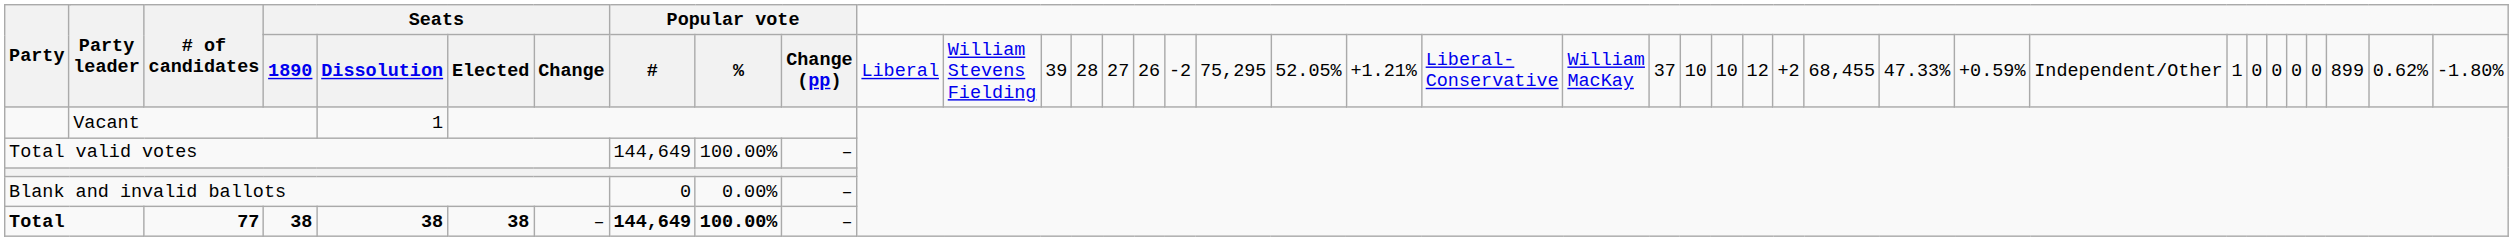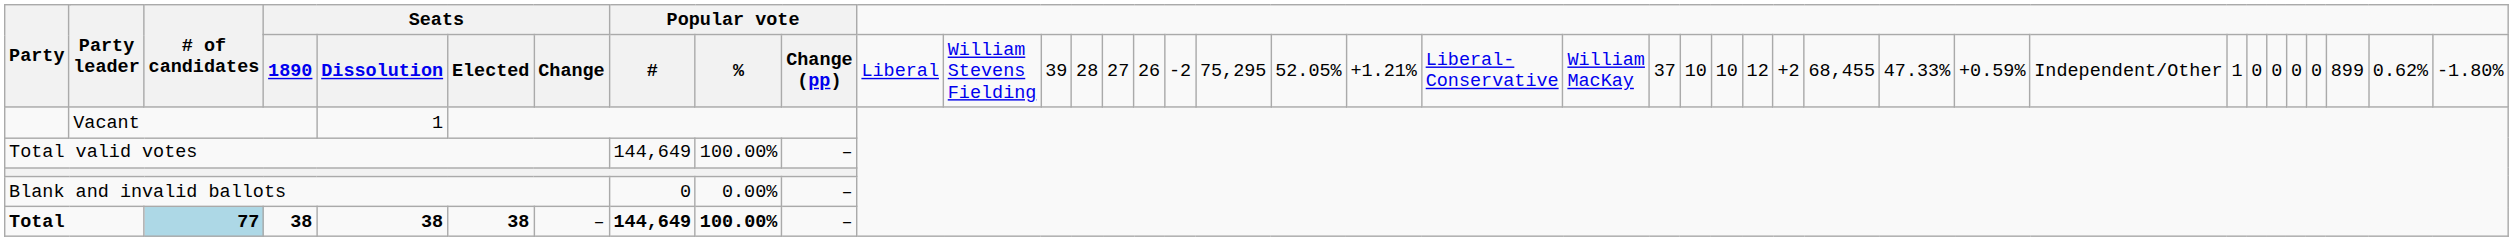Total | # of candidates: no background -> lightblue background
